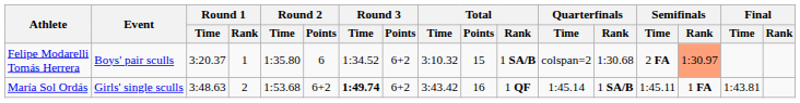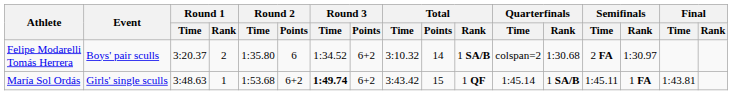Felipe Modarelli Tomás Herrera | Round 1 / Rank: 1 -> 2
Felipe Modarelli Tomás Herrera | Total / Points: 15 -> 14
Felipe Modarelli Tomás Herrera | Semifinals / Rank: lightsalmon background -> no background
María Sol Ordás | Round 1 / Rank: 2 -> 1
María Sol Ordás | Total / Points: 16 -> 15
